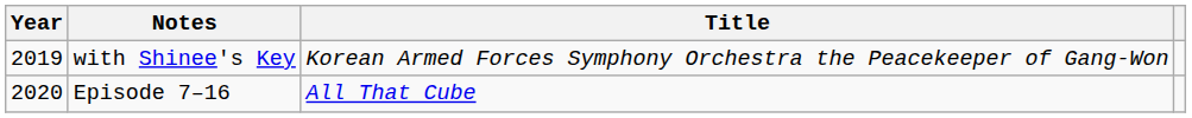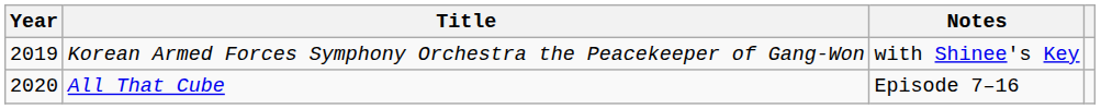columns swapped: Title <-> Notes
